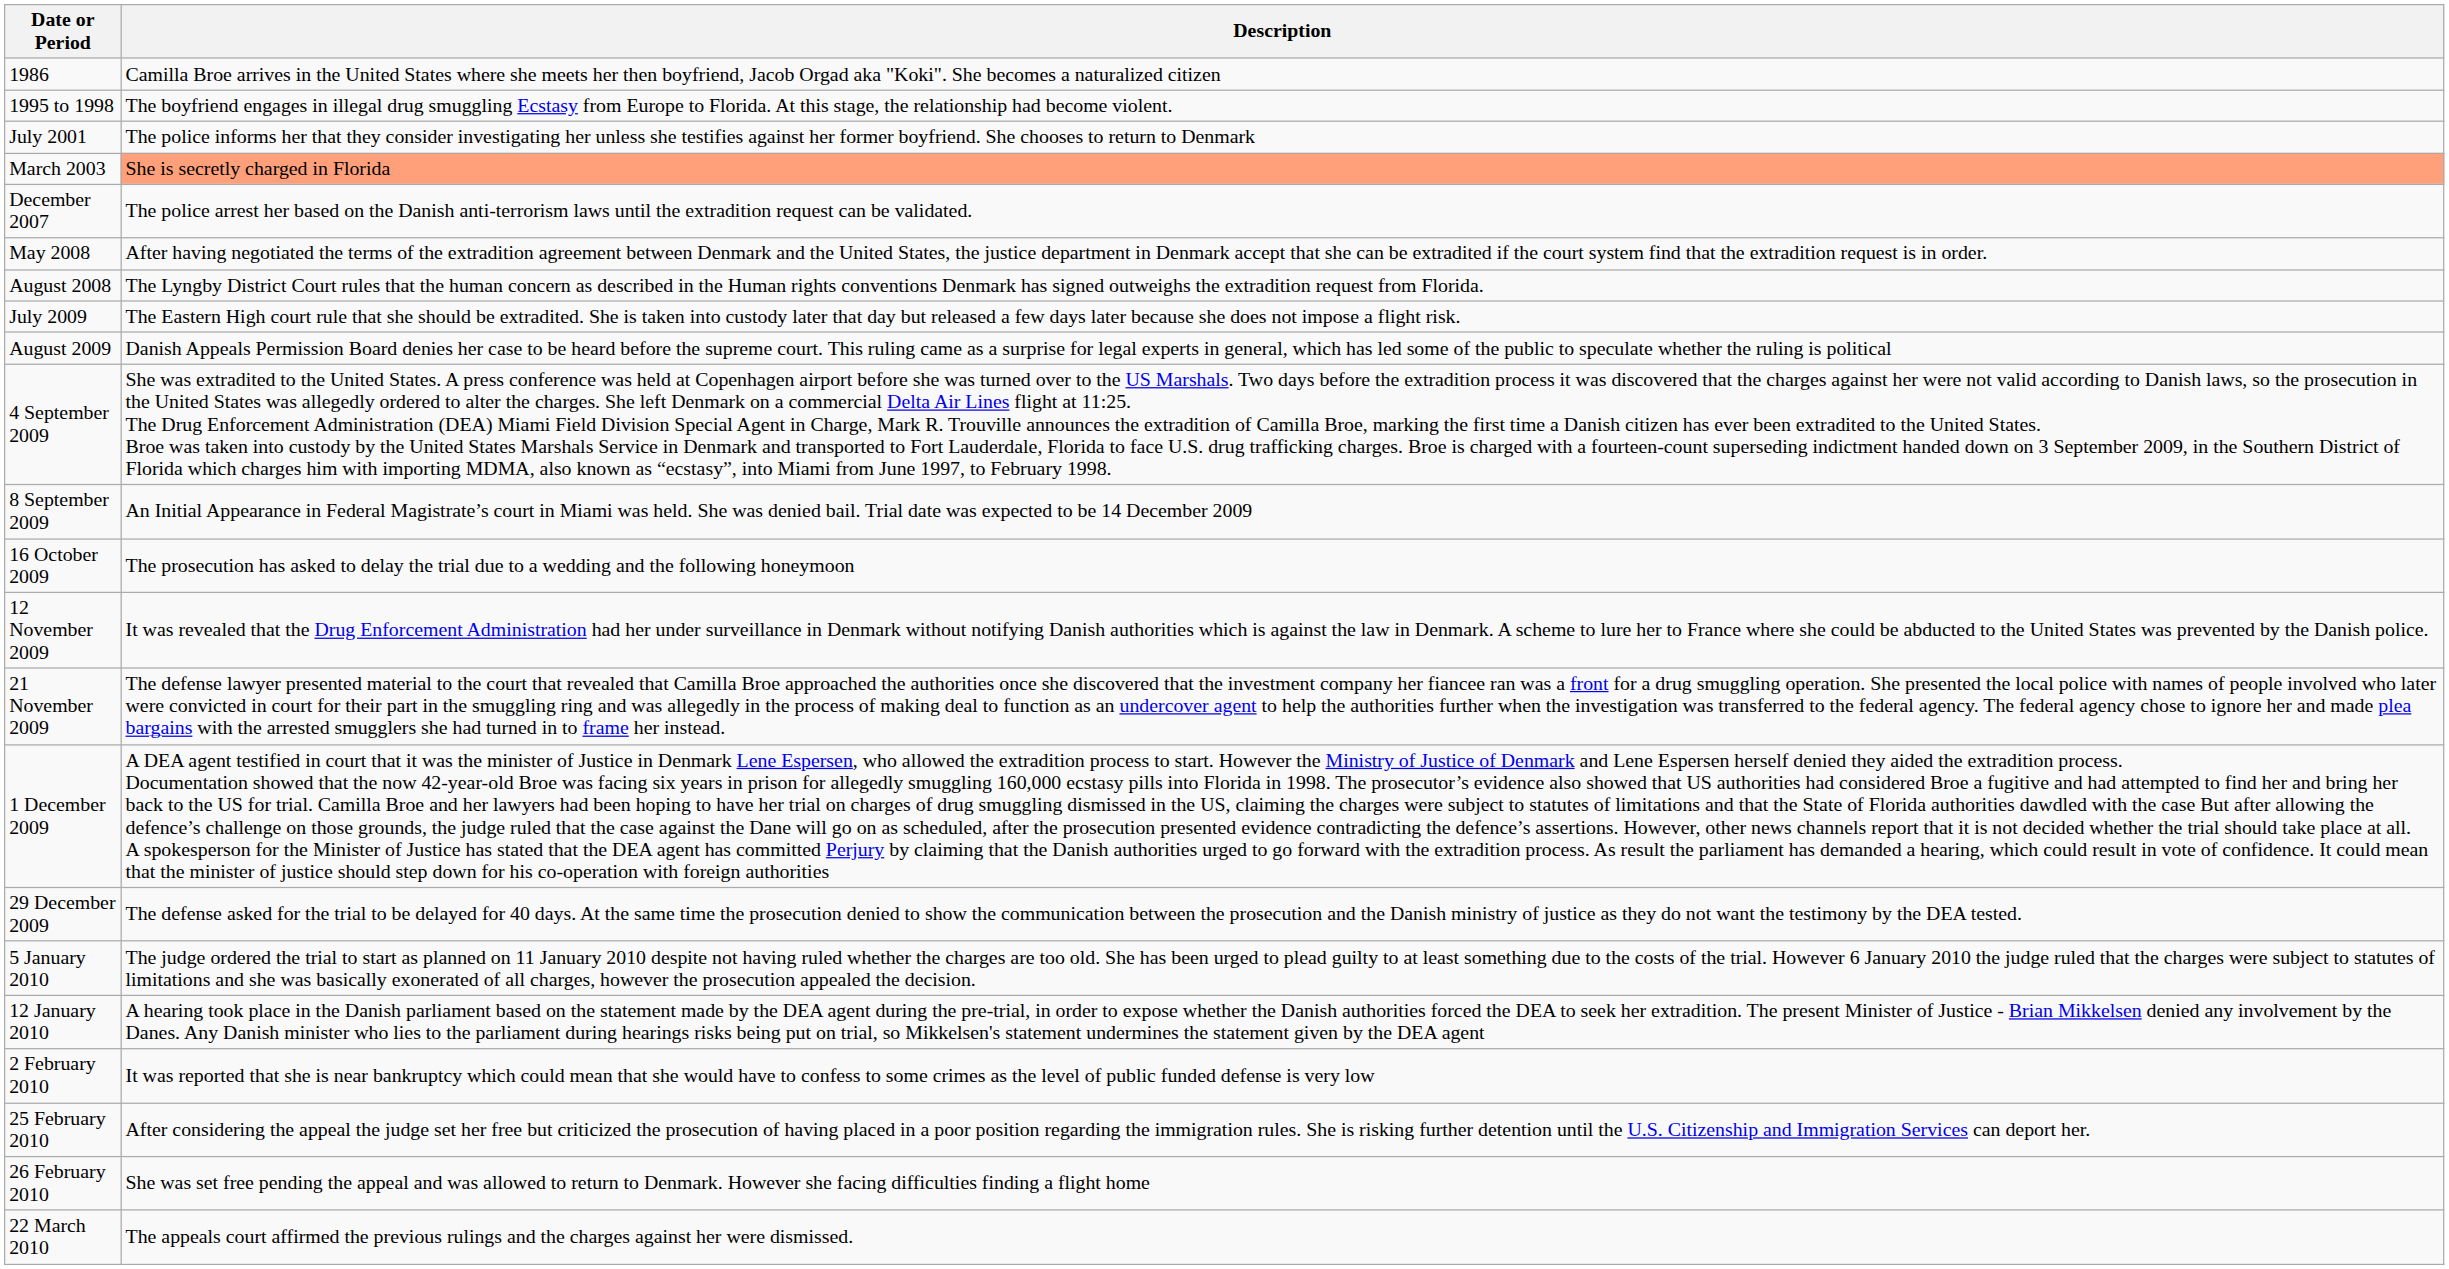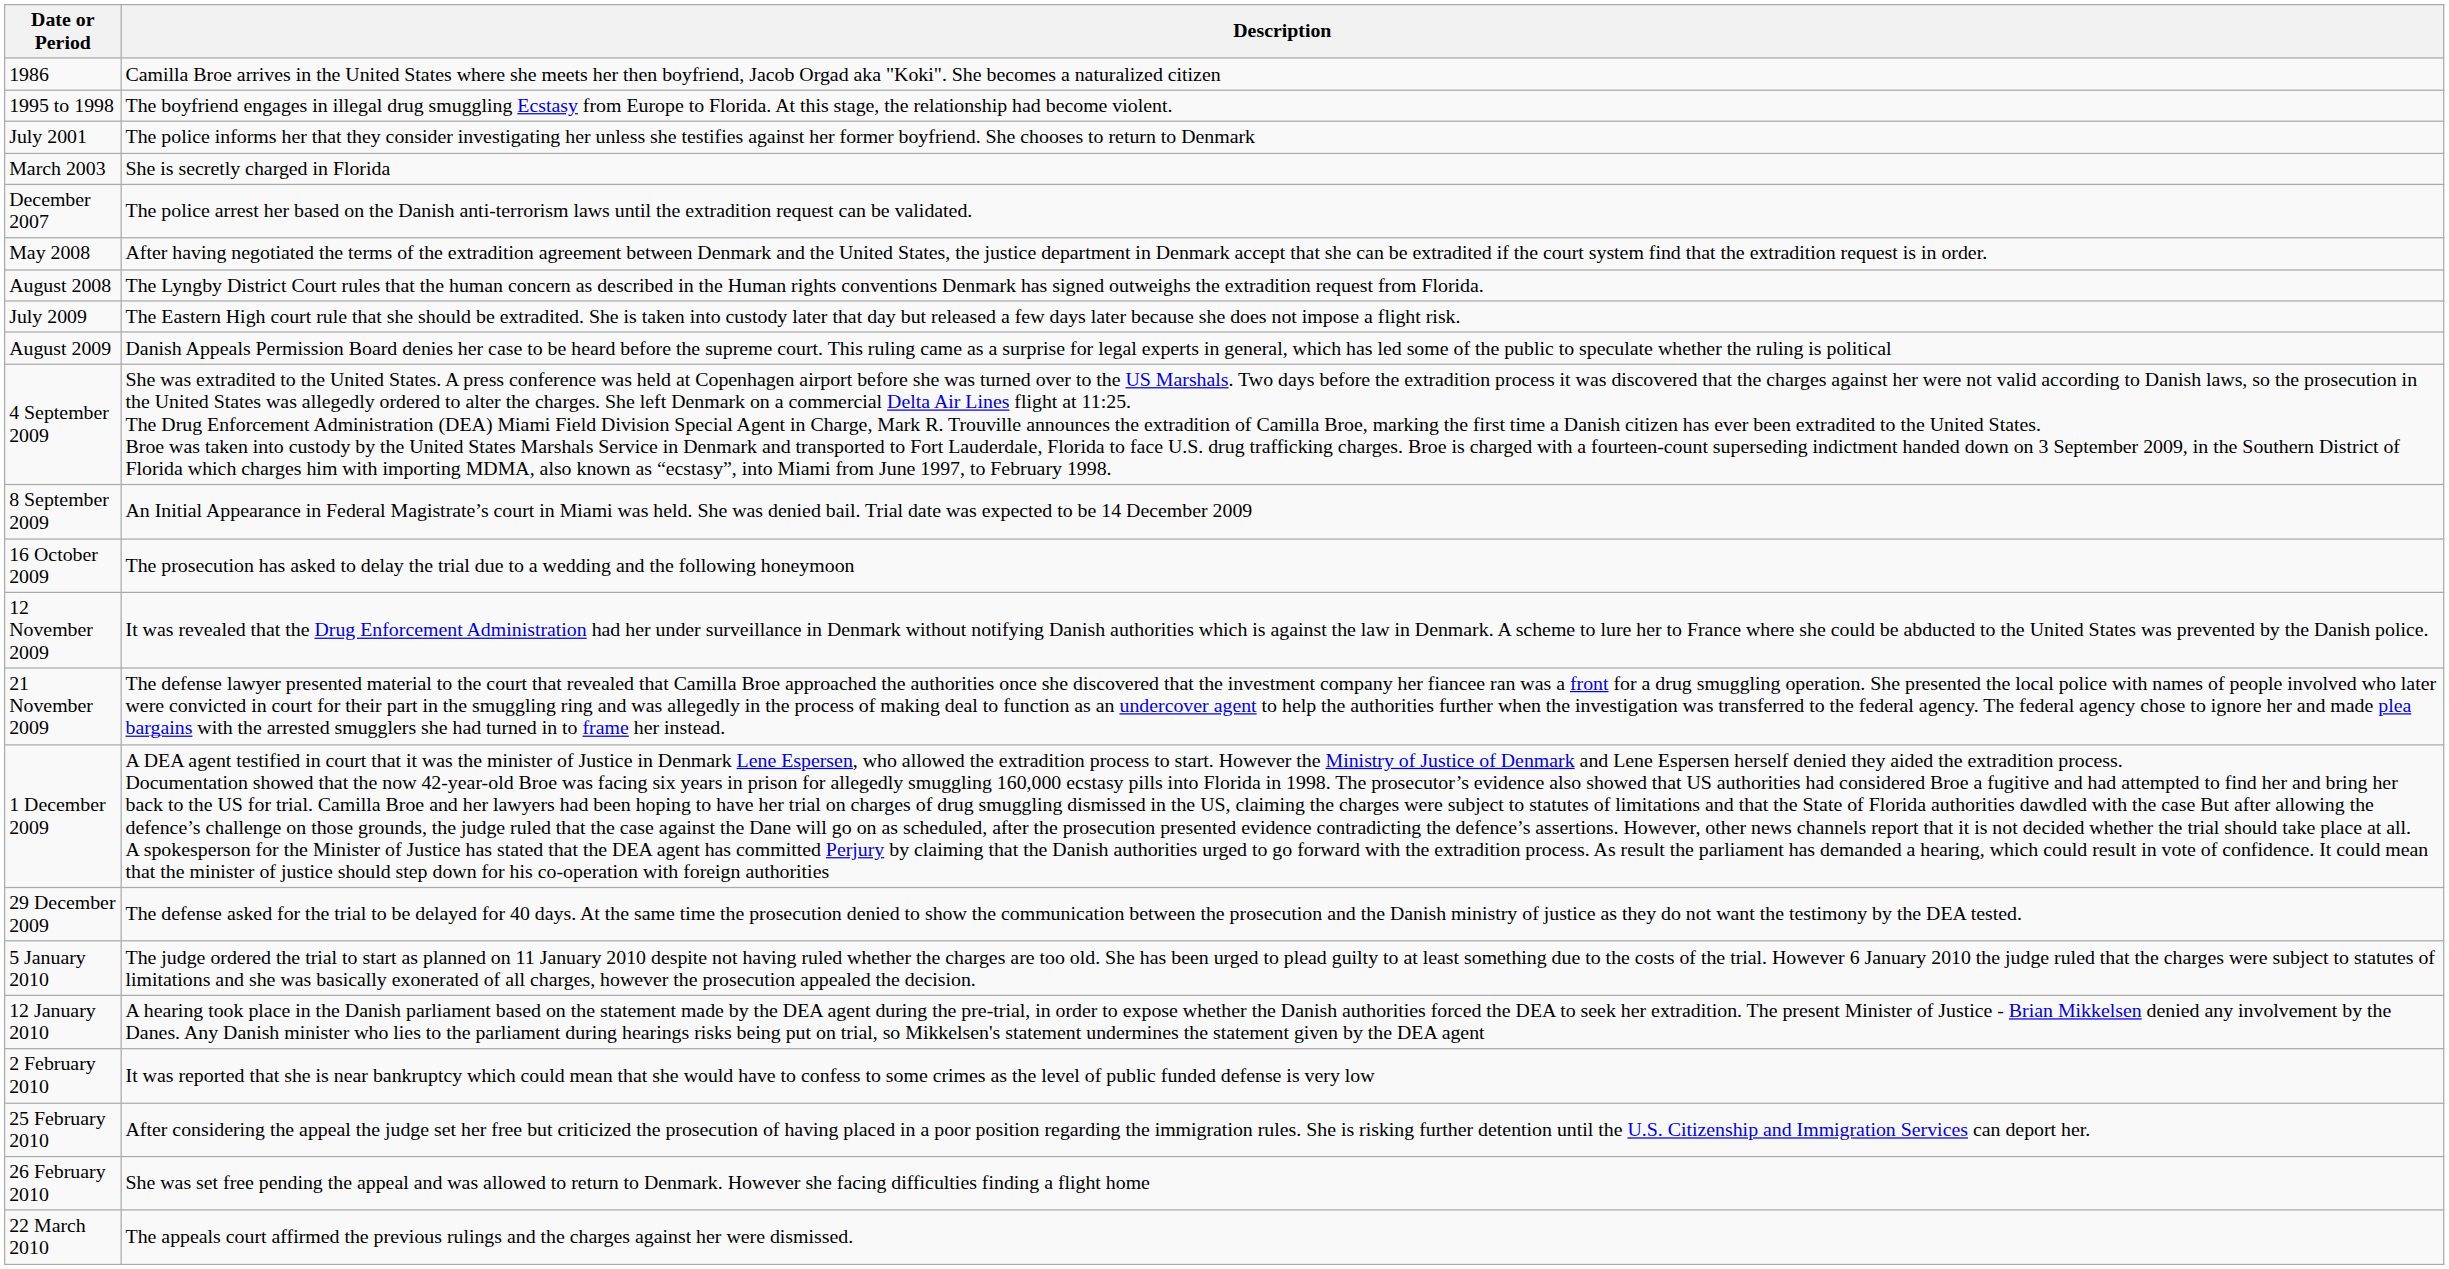March 2003 | Description: lightsalmon background -> no background
